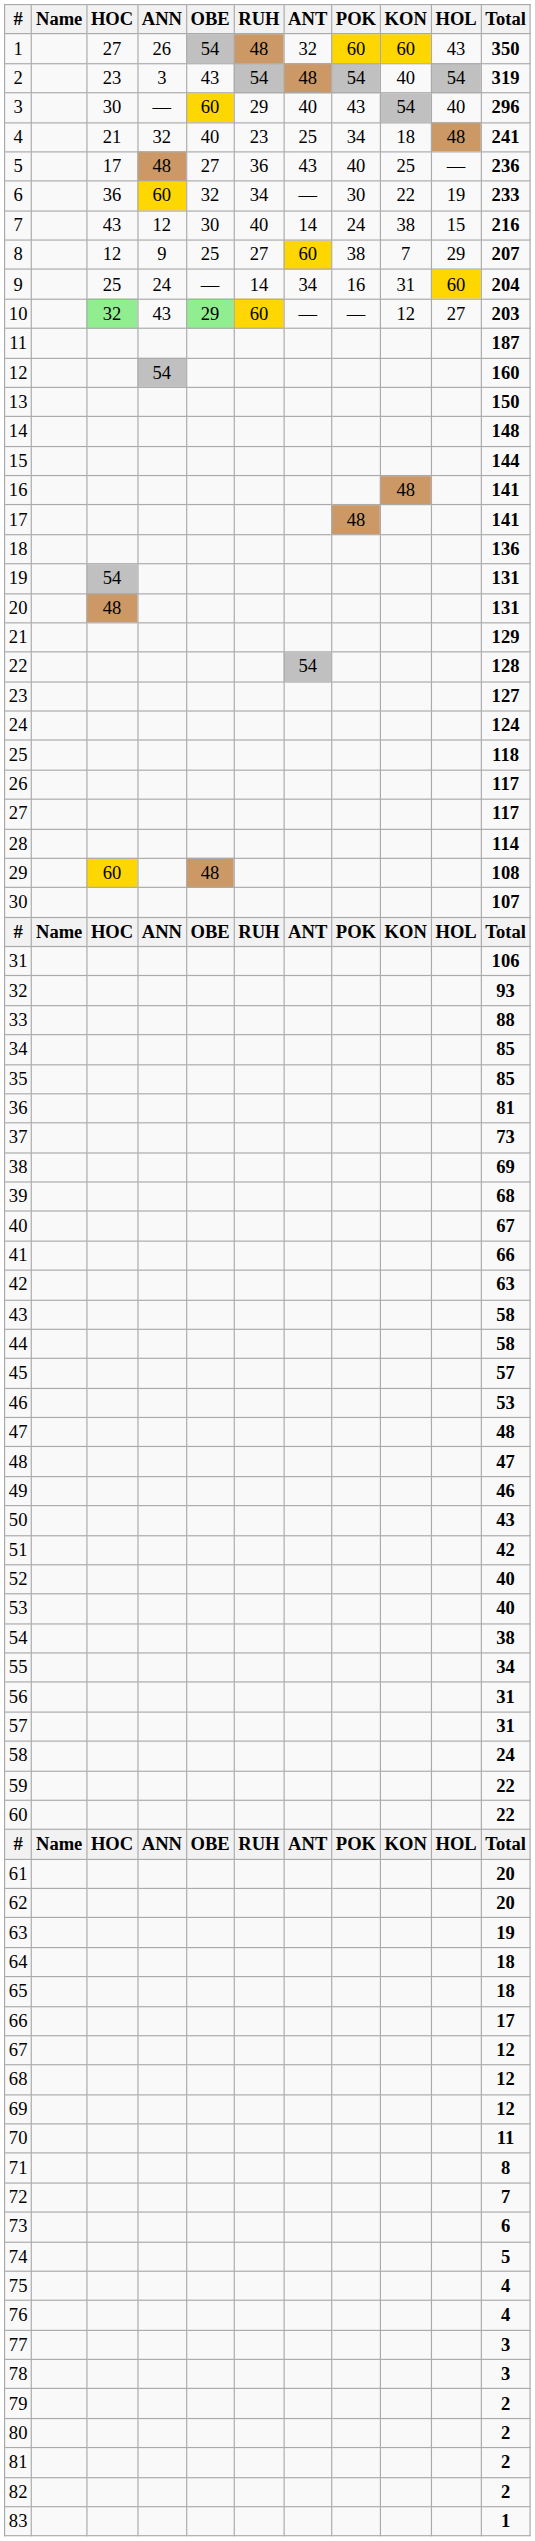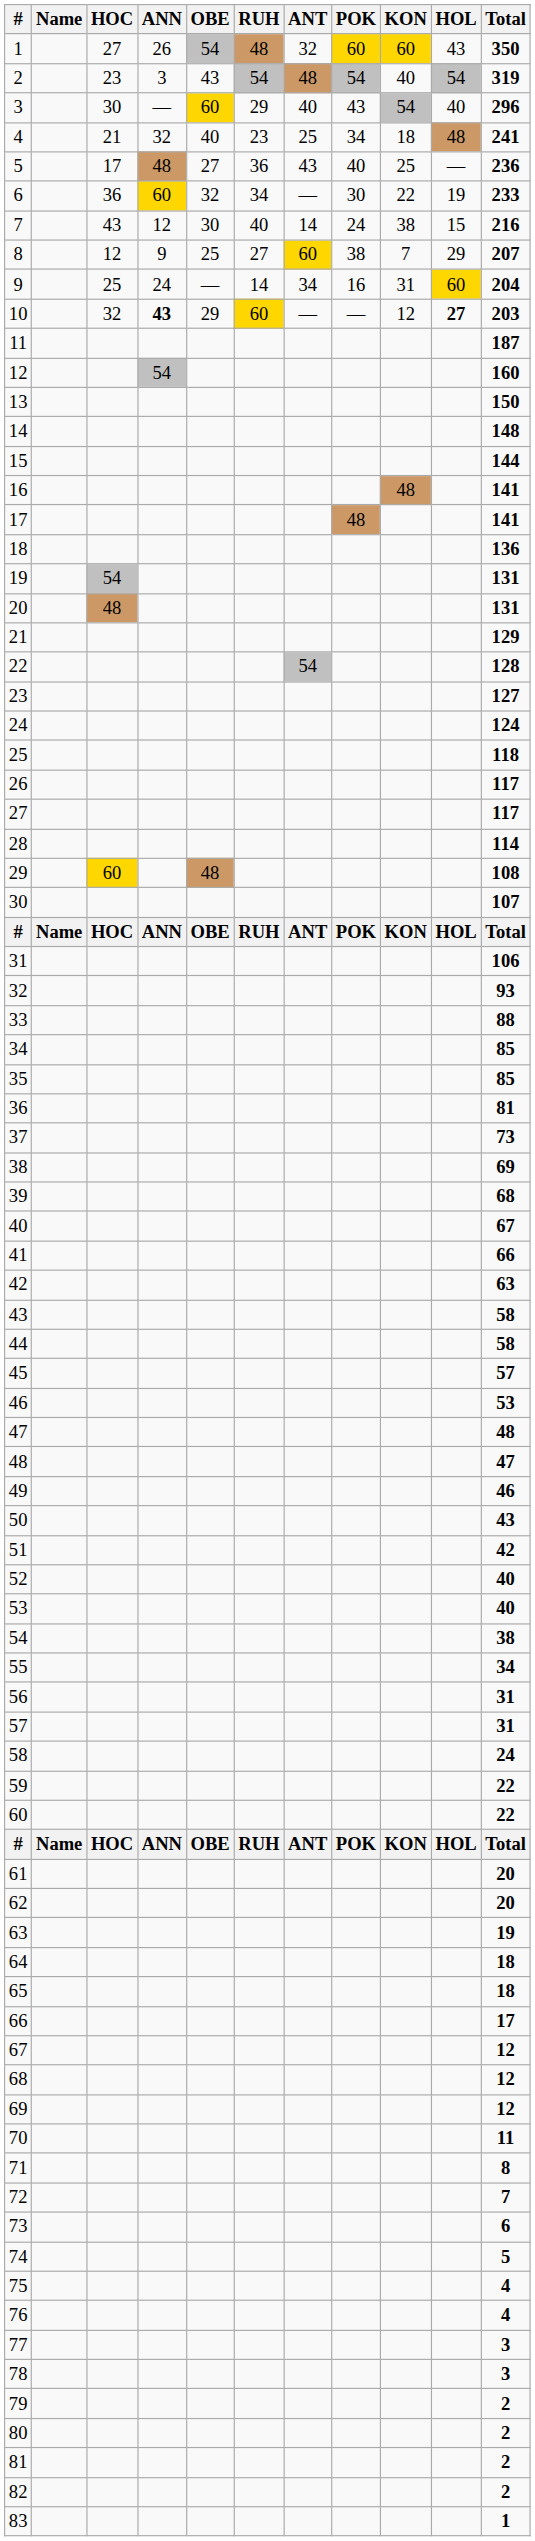10 | HOC: lightgreen background -> no background
10 | ANN: normal -> bold
10 | OBE: lightgreen background -> no background
10 | HOL: normal -> bold
